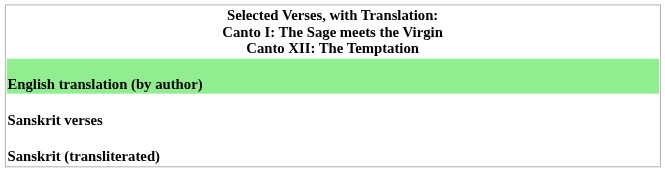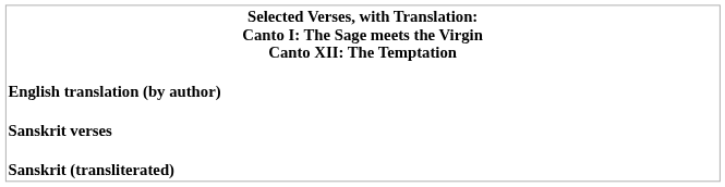row 2 | column 1: lightgreen background -> no background
